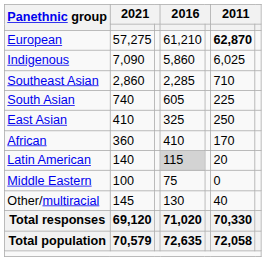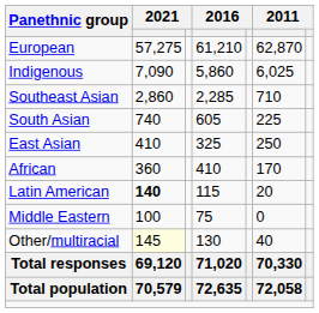European | column 6: bold -> normal
Latin American | column 2: normal -> bold
Latin American | column 4: lightgrey background -> no background
Other/multiracial | column 2: no background -> lightyellow background
